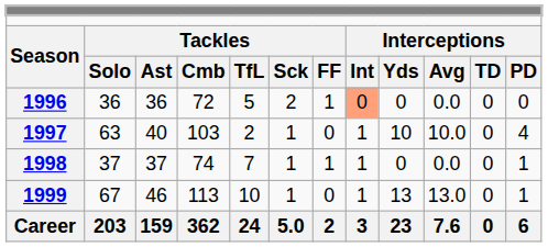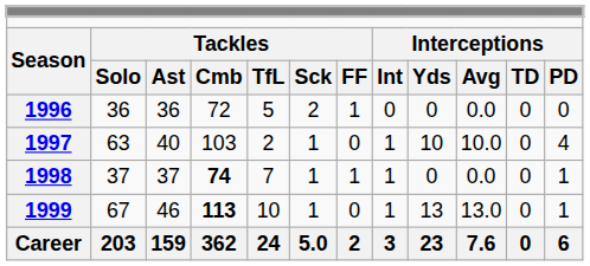1996 | column 8: lightsalmon background -> no background
1998 | column 4: normal -> bold
1999 | column 4: normal -> bold
